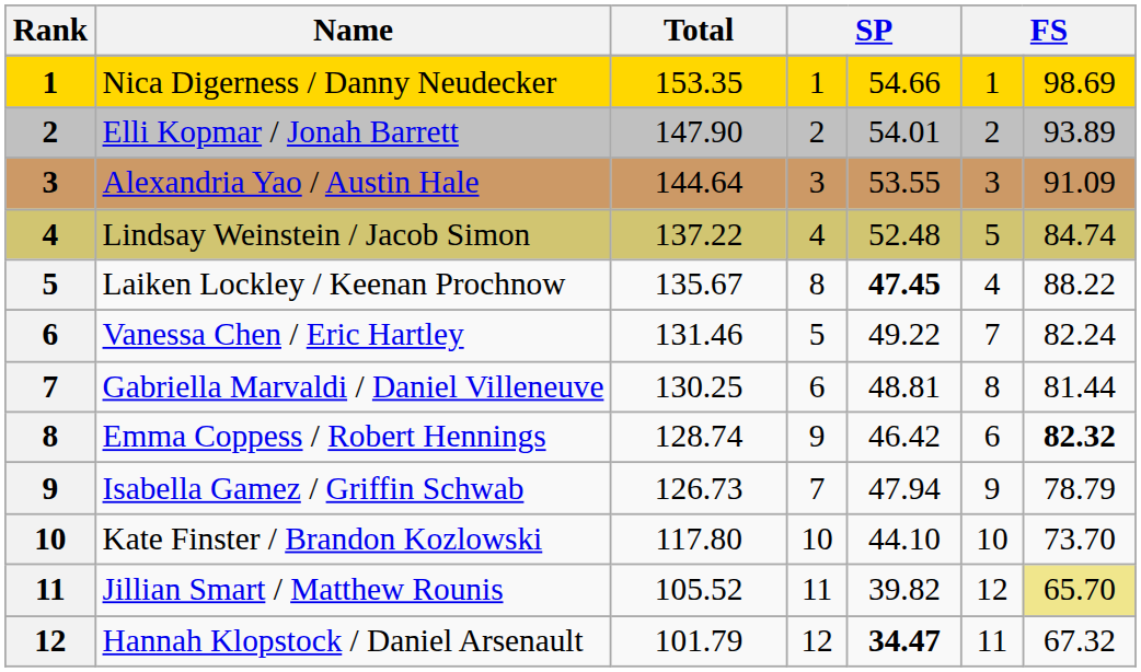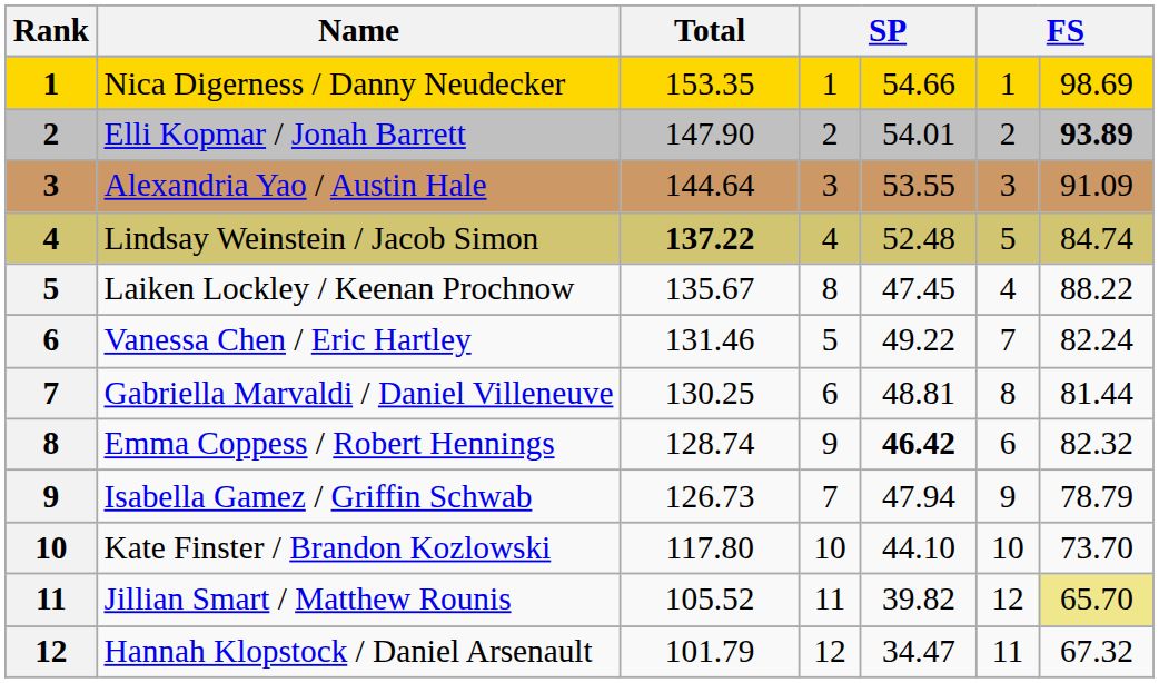Elli Kopmar / Jonah Barrett | column 7: normal -> bold
Lindsay Weinstein / Jacob Simon | Total: normal -> bold
Laiken Lockley / Keenan Prochnow | column 5: bold -> normal
Emma Coppess / Robert Hennings | column 5: normal -> bold
Emma Coppess / Robert Hennings | column 7: bold -> normal
Hannah Klopstock / Daniel Arsenault | column 5: bold -> normal
